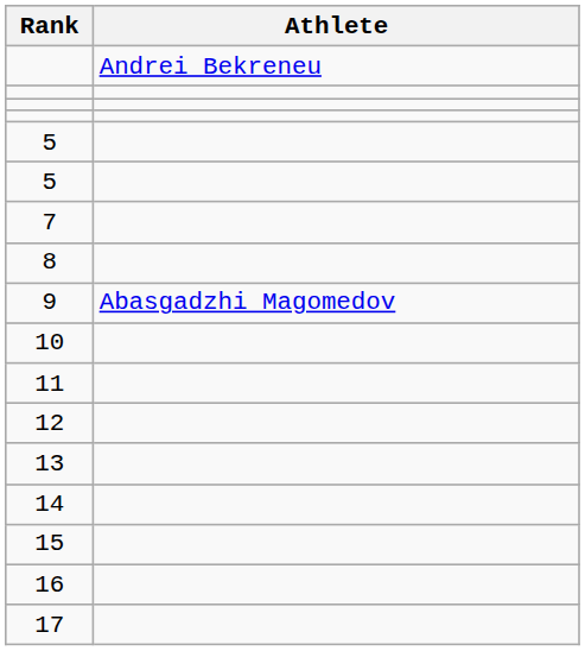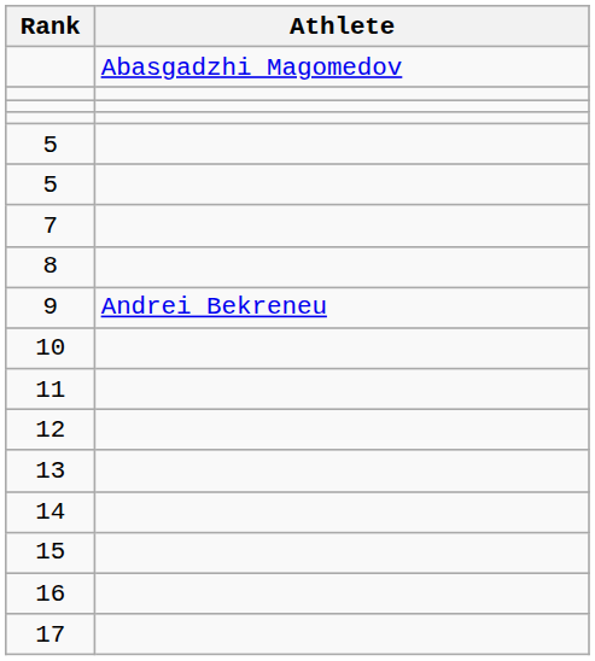row 2 | Athlete: Andrei Bekreneu -> Abasgadzhi Magomedov
row 10 | Athlete: Abasgadzhi Magomedov -> Andrei Bekreneu
